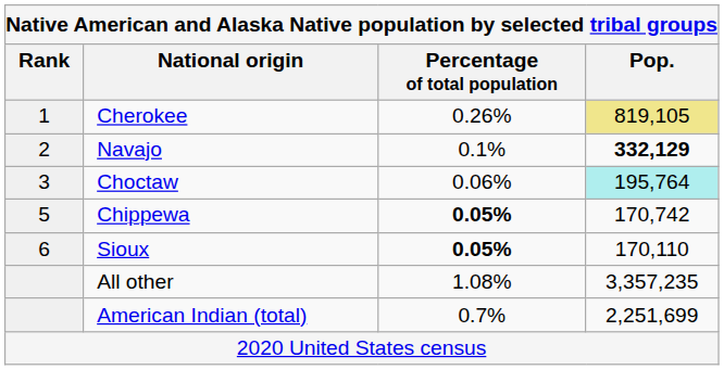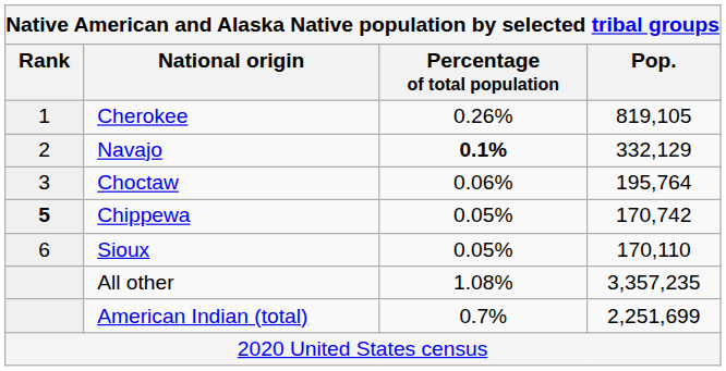Cherokee | Pop.: khaki background -> no background
Navajo | Percentage of total population: normal -> bold
Navajo | Pop.: bold -> normal
Choctaw | Pop.: paleturquoise background -> no background
Chippewa | Rank: normal -> bold
Chippewa | Percentage of total population: bold -> normal
Sioux | Percentage of total population: bold -> normal
